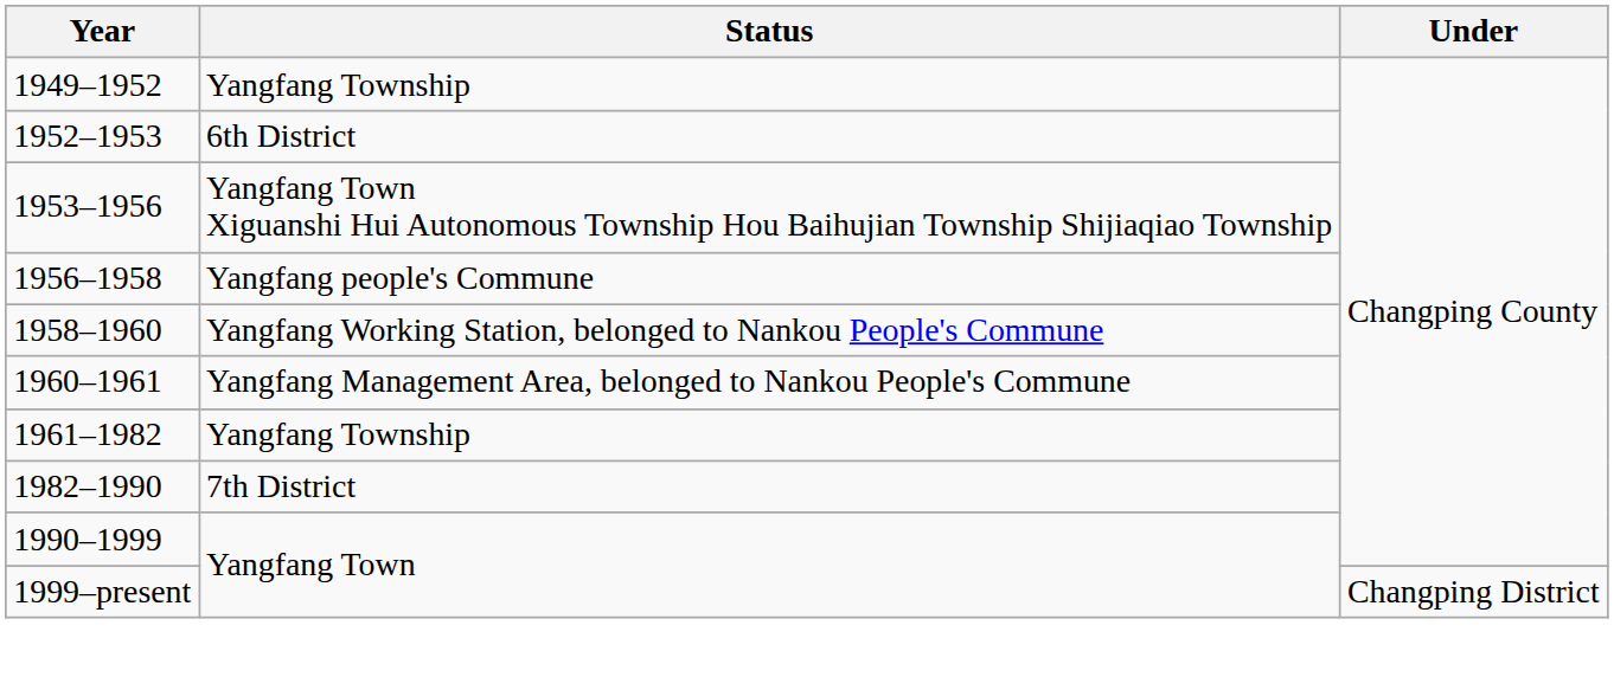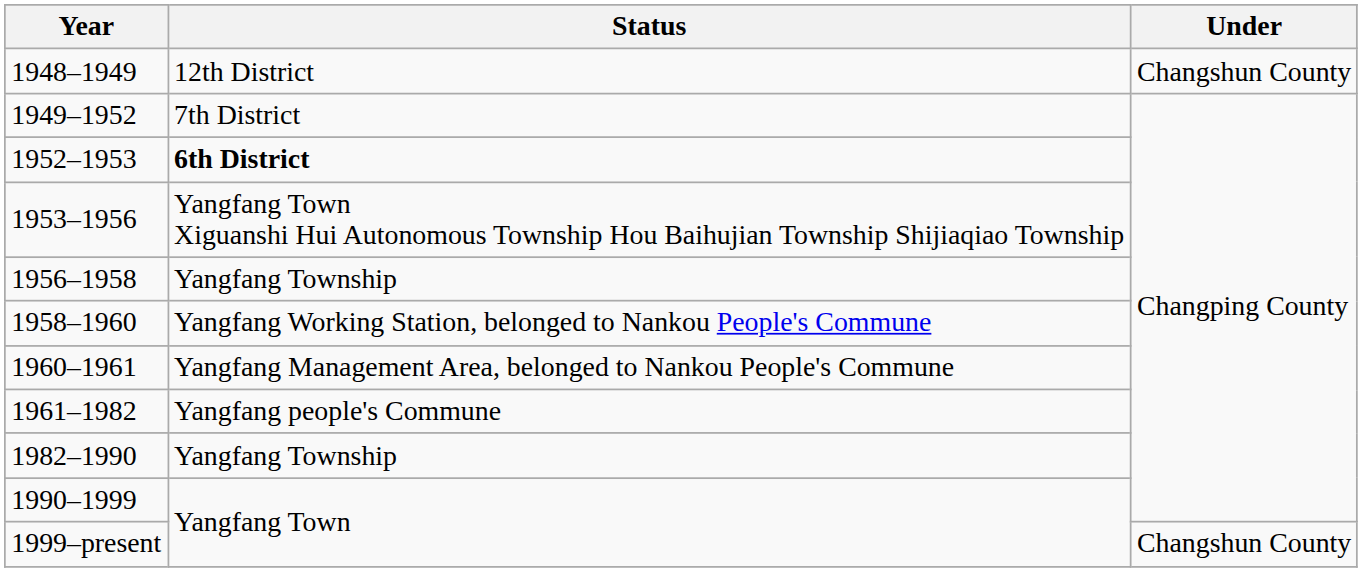+ row: 1948–1949 | 12th District | Changshun County
1949–1952 | Status: Yangfang Township -> 7th District
1952–1953 | Status: normal -> bold
1956–1958 | Status: Yangfang people's Commune -> Yangfang Township
1961–1982 | Status: Yangfang Township -> Yangfang people's Commune
1982–1990 | Status: 7th District -> Yangfang Township
1999–present | Under: Changping District -> Changshun County
